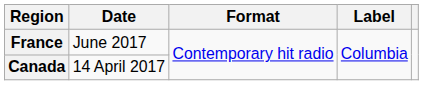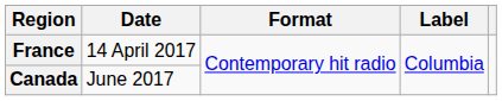France | Date: June 2017 -> 14 April 2017
Canada | Date: 14 April 2017 -> June 2017
